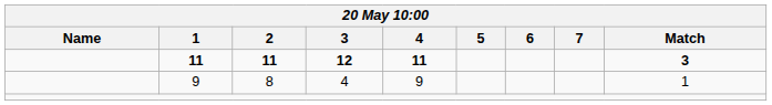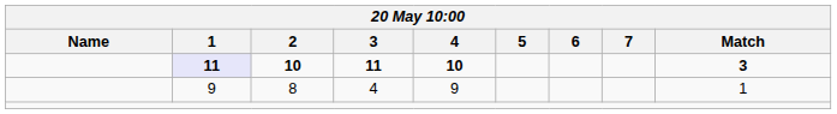row 3 | 1: no background -> lavender background
row 3 | 2: 11 -> 10
row 3 | 3: 12 -> 11
row 3 | 4: 11 -> 10
